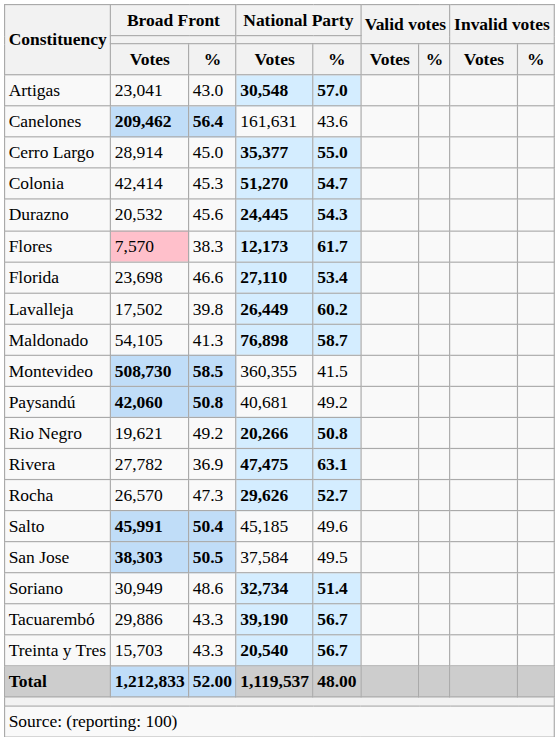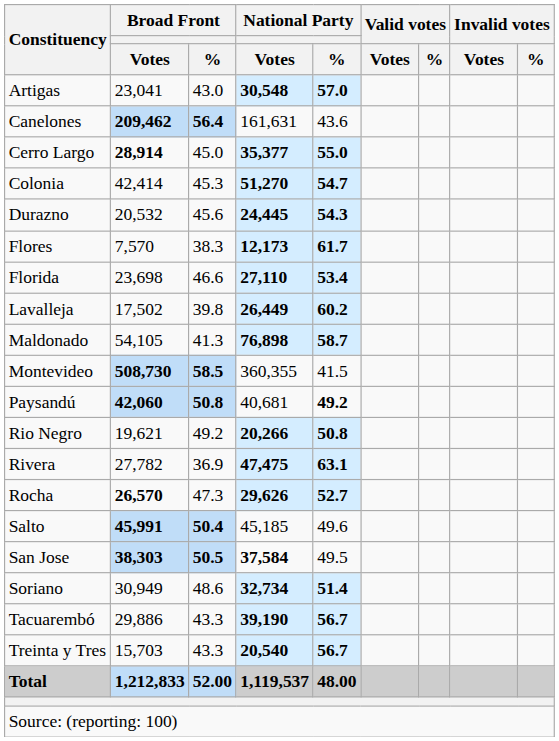Cerro Largo | Broad Front / Votes: normal -> bold
Flores | Broad Front / Votes: pink background -> no background
Paysandú | National Party / %: normal -> bold
Rocha | Broad Front / Votes: normal -> bold
San Jose | National Party / Votes: normal -> bold
